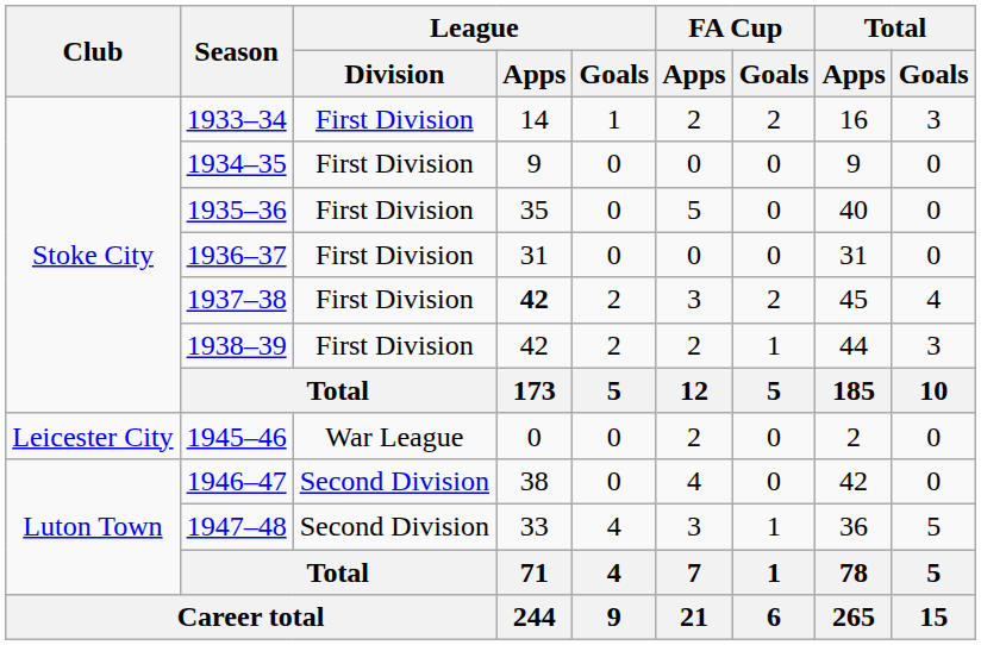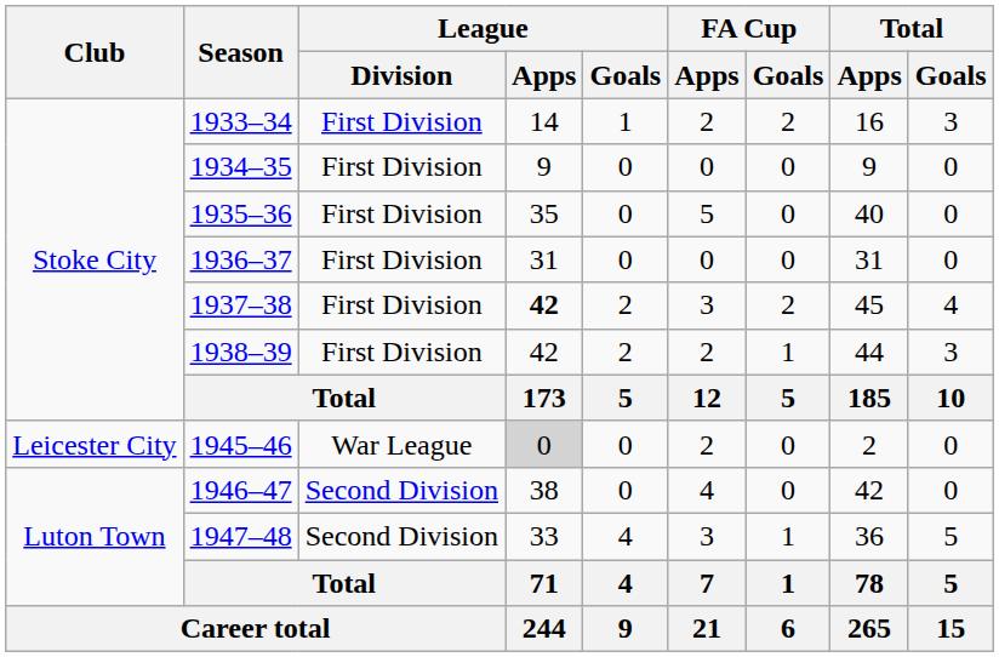1945–46 | League / Apps: no background -> lightgrey background
